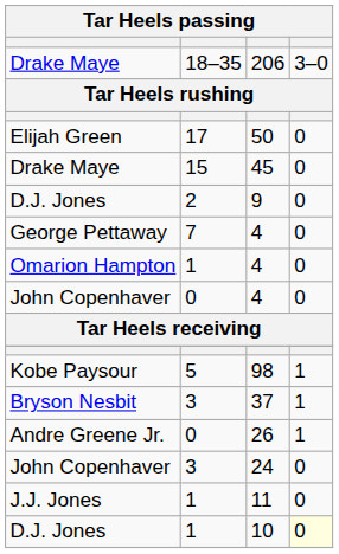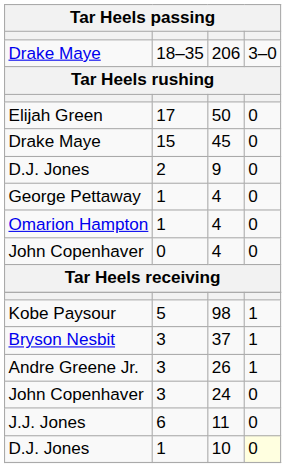George Pettaway / 4 | column 2: 7 -> 1
26 | column 2: 0 -> 3
11 | column 2: 1 -> 6
